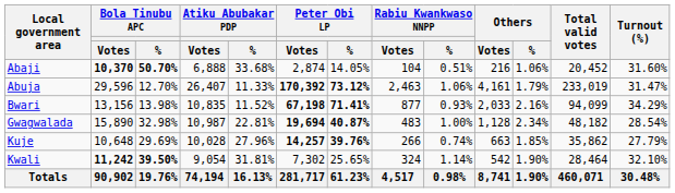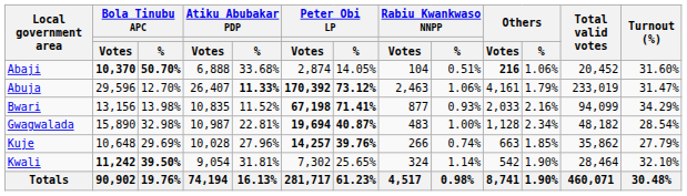Abaji | Others / Votes: normal -> bold
Abuja | Atiku Abubakar PDP / %: normal -> bold
